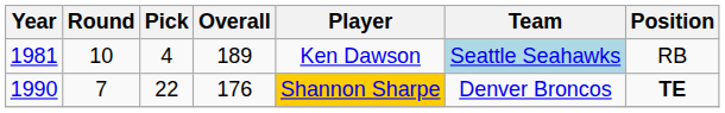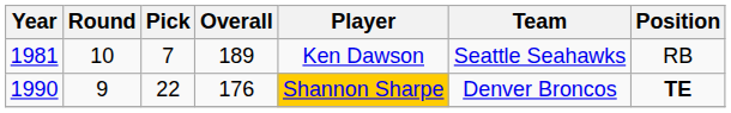1981 | Pick: 4 -> 7
1981 | Team: lightblue background -> no background
1990 | Round: 7 -> 9
